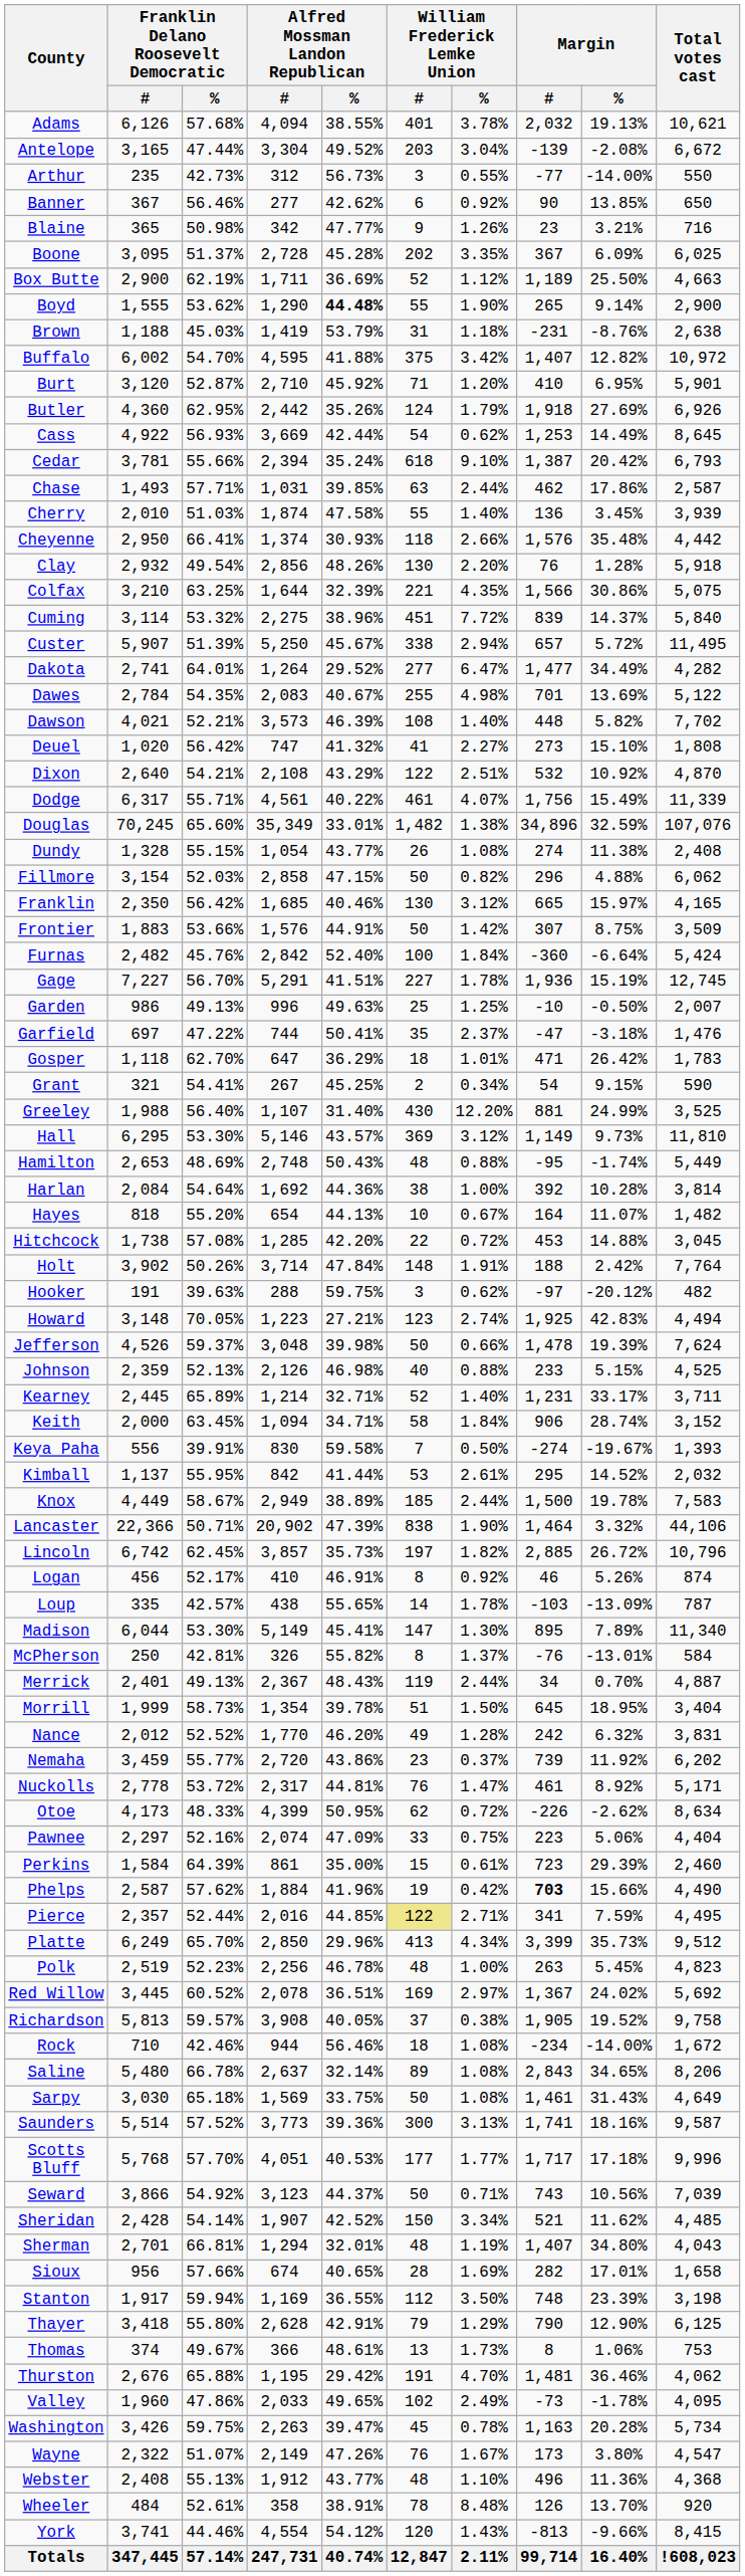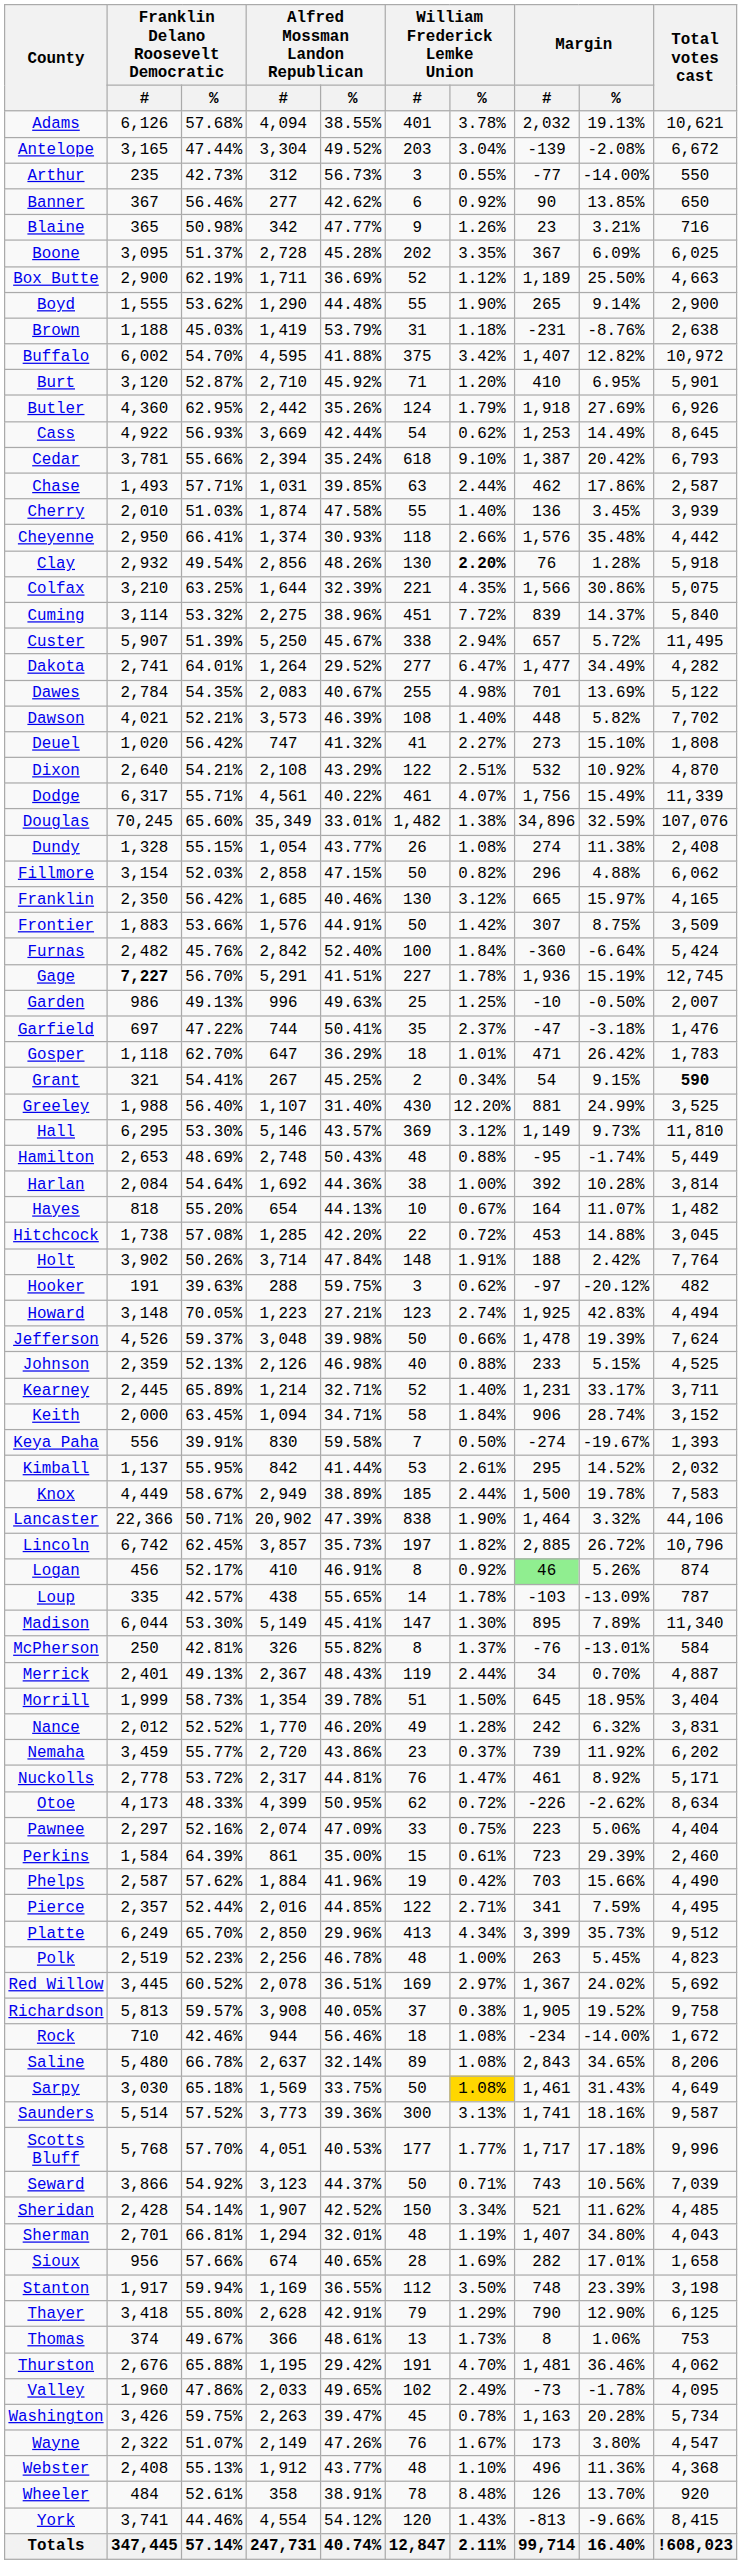Boyd | Alfred Mossman Landon Republican / %: bold -> normal
Clay | William Frederick Lemke Union / %: normal -> bold
Gage | Franklin Delano Roosevelt Democratic / #: normal -> bold
Grant | Total votes cast: normal -> bold
Logan | Margin / #: no background -> lightgreen background
Phelps | Margin / #: bold -> normal
Pierce | William Frederick Lemke Union / #: khaki background -> no background
Sarpy | William Frederick Lemke Union / %: no background -> gold background
